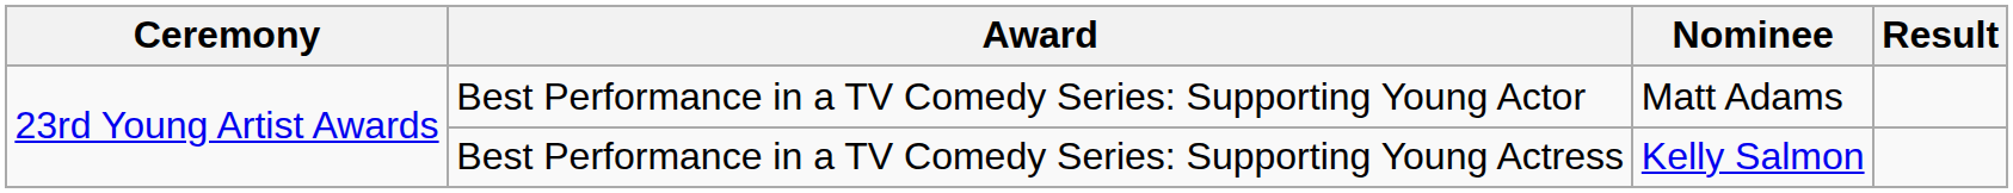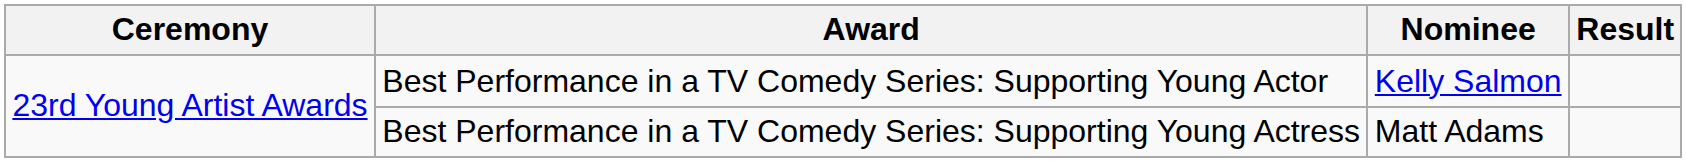row 2 | Nominee: Matt Adams -> Kelly Salmon
row 3 | Nominee: Kelly Salmon -> Matt Adams
